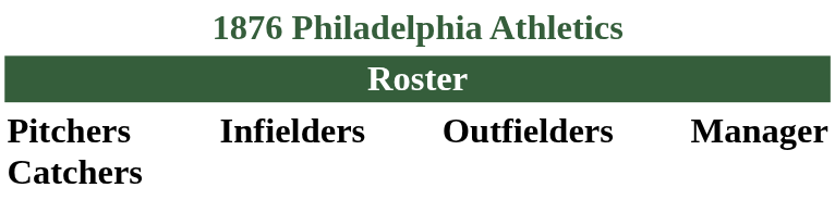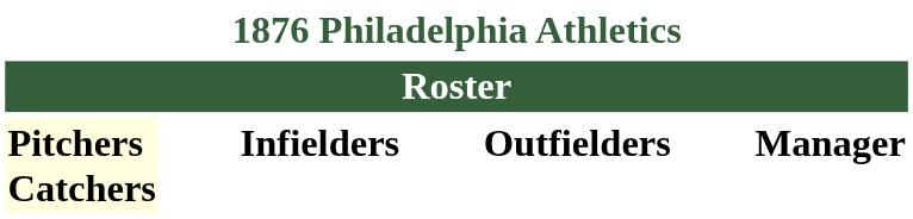Pitchers Catchers | column 1: no background -> lightyellow background
